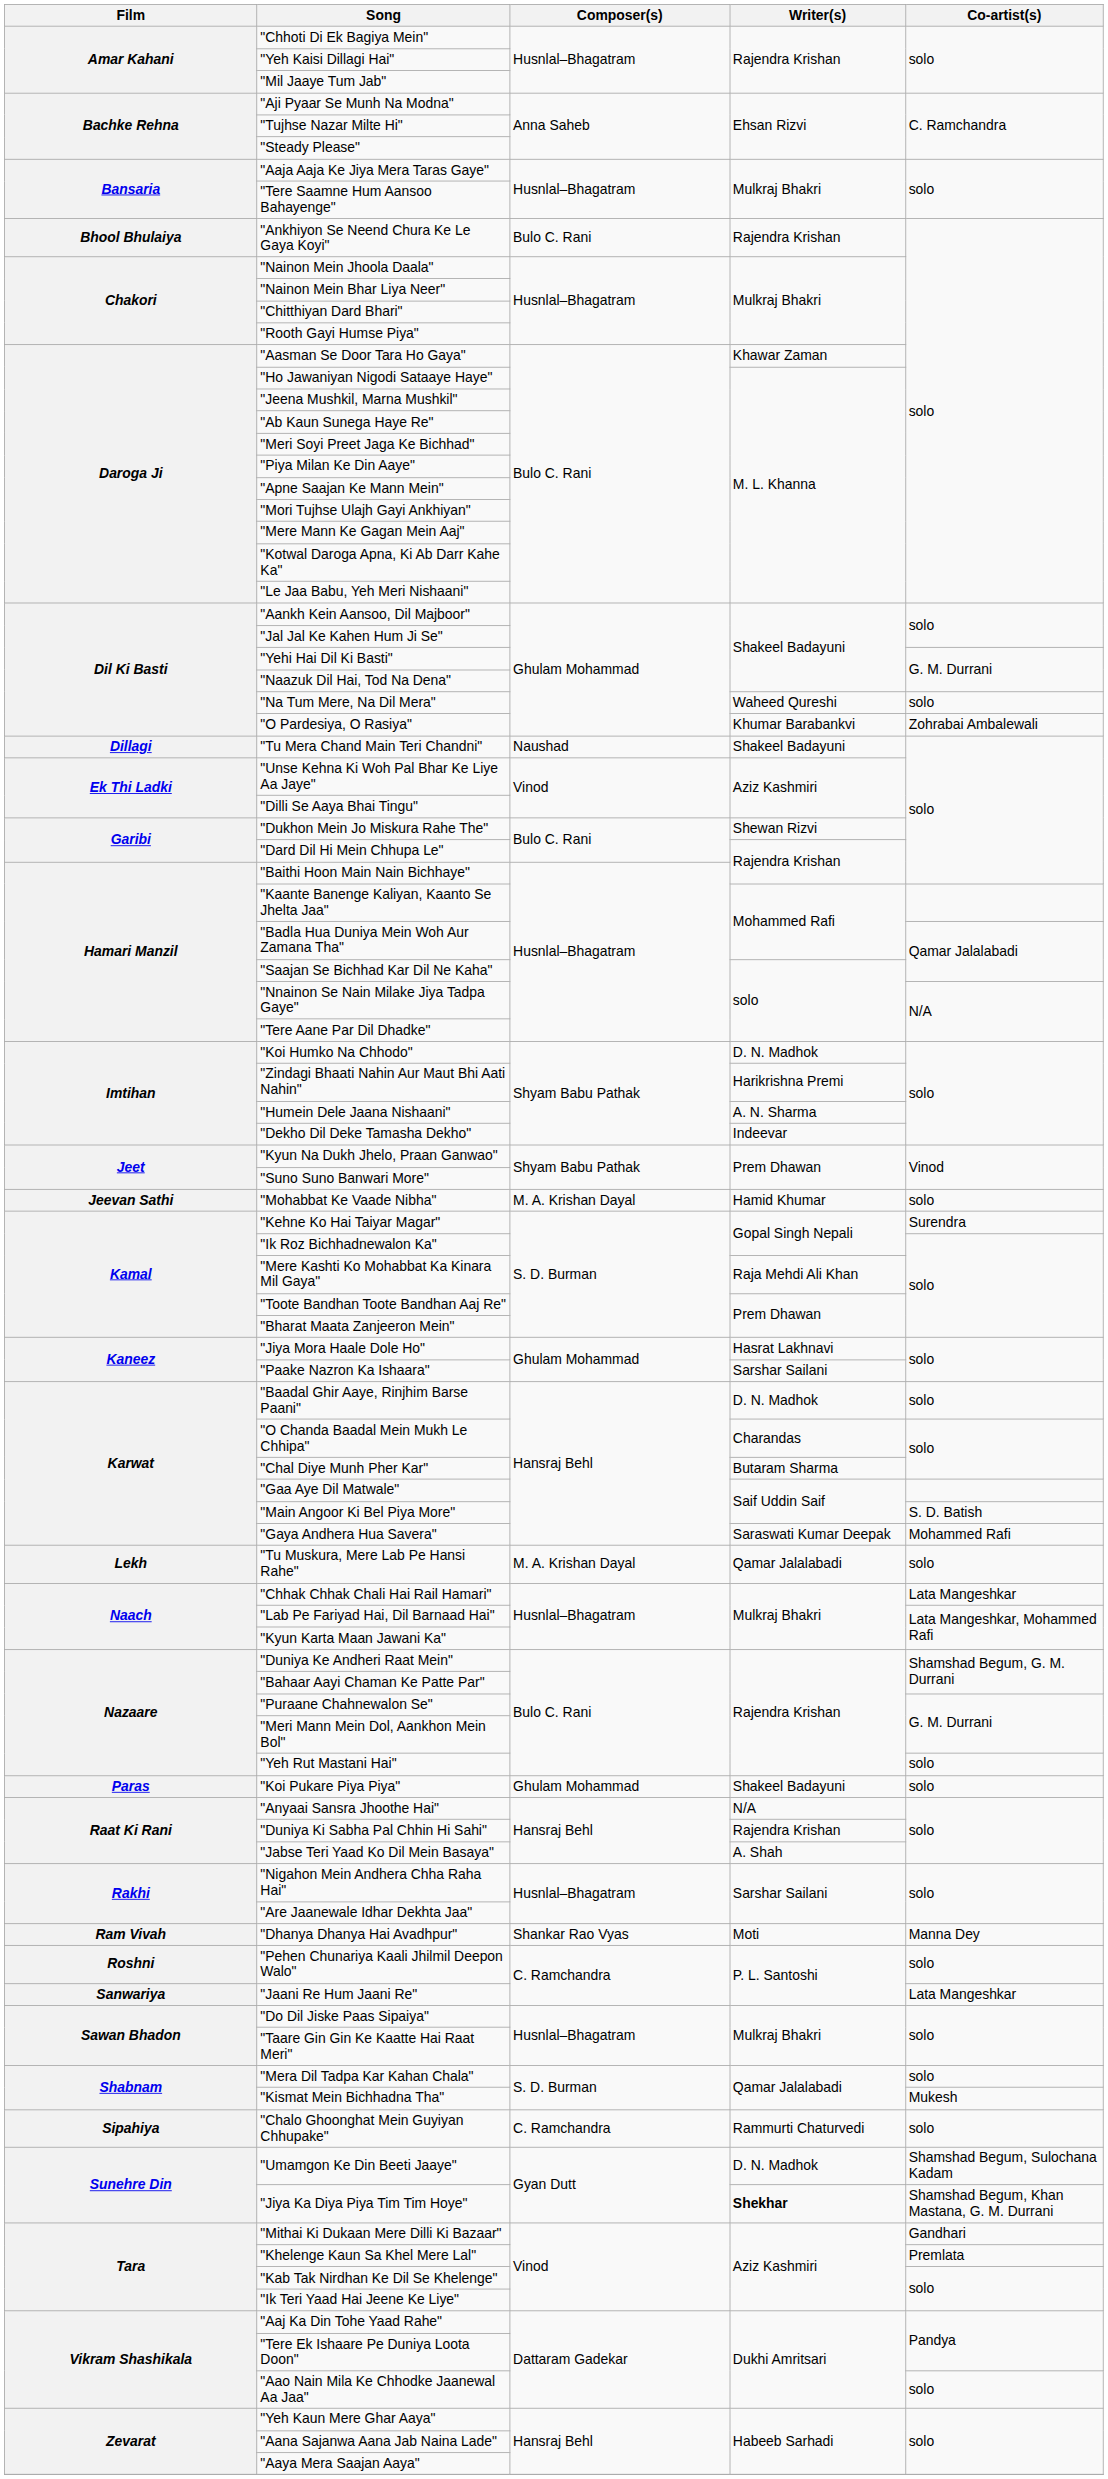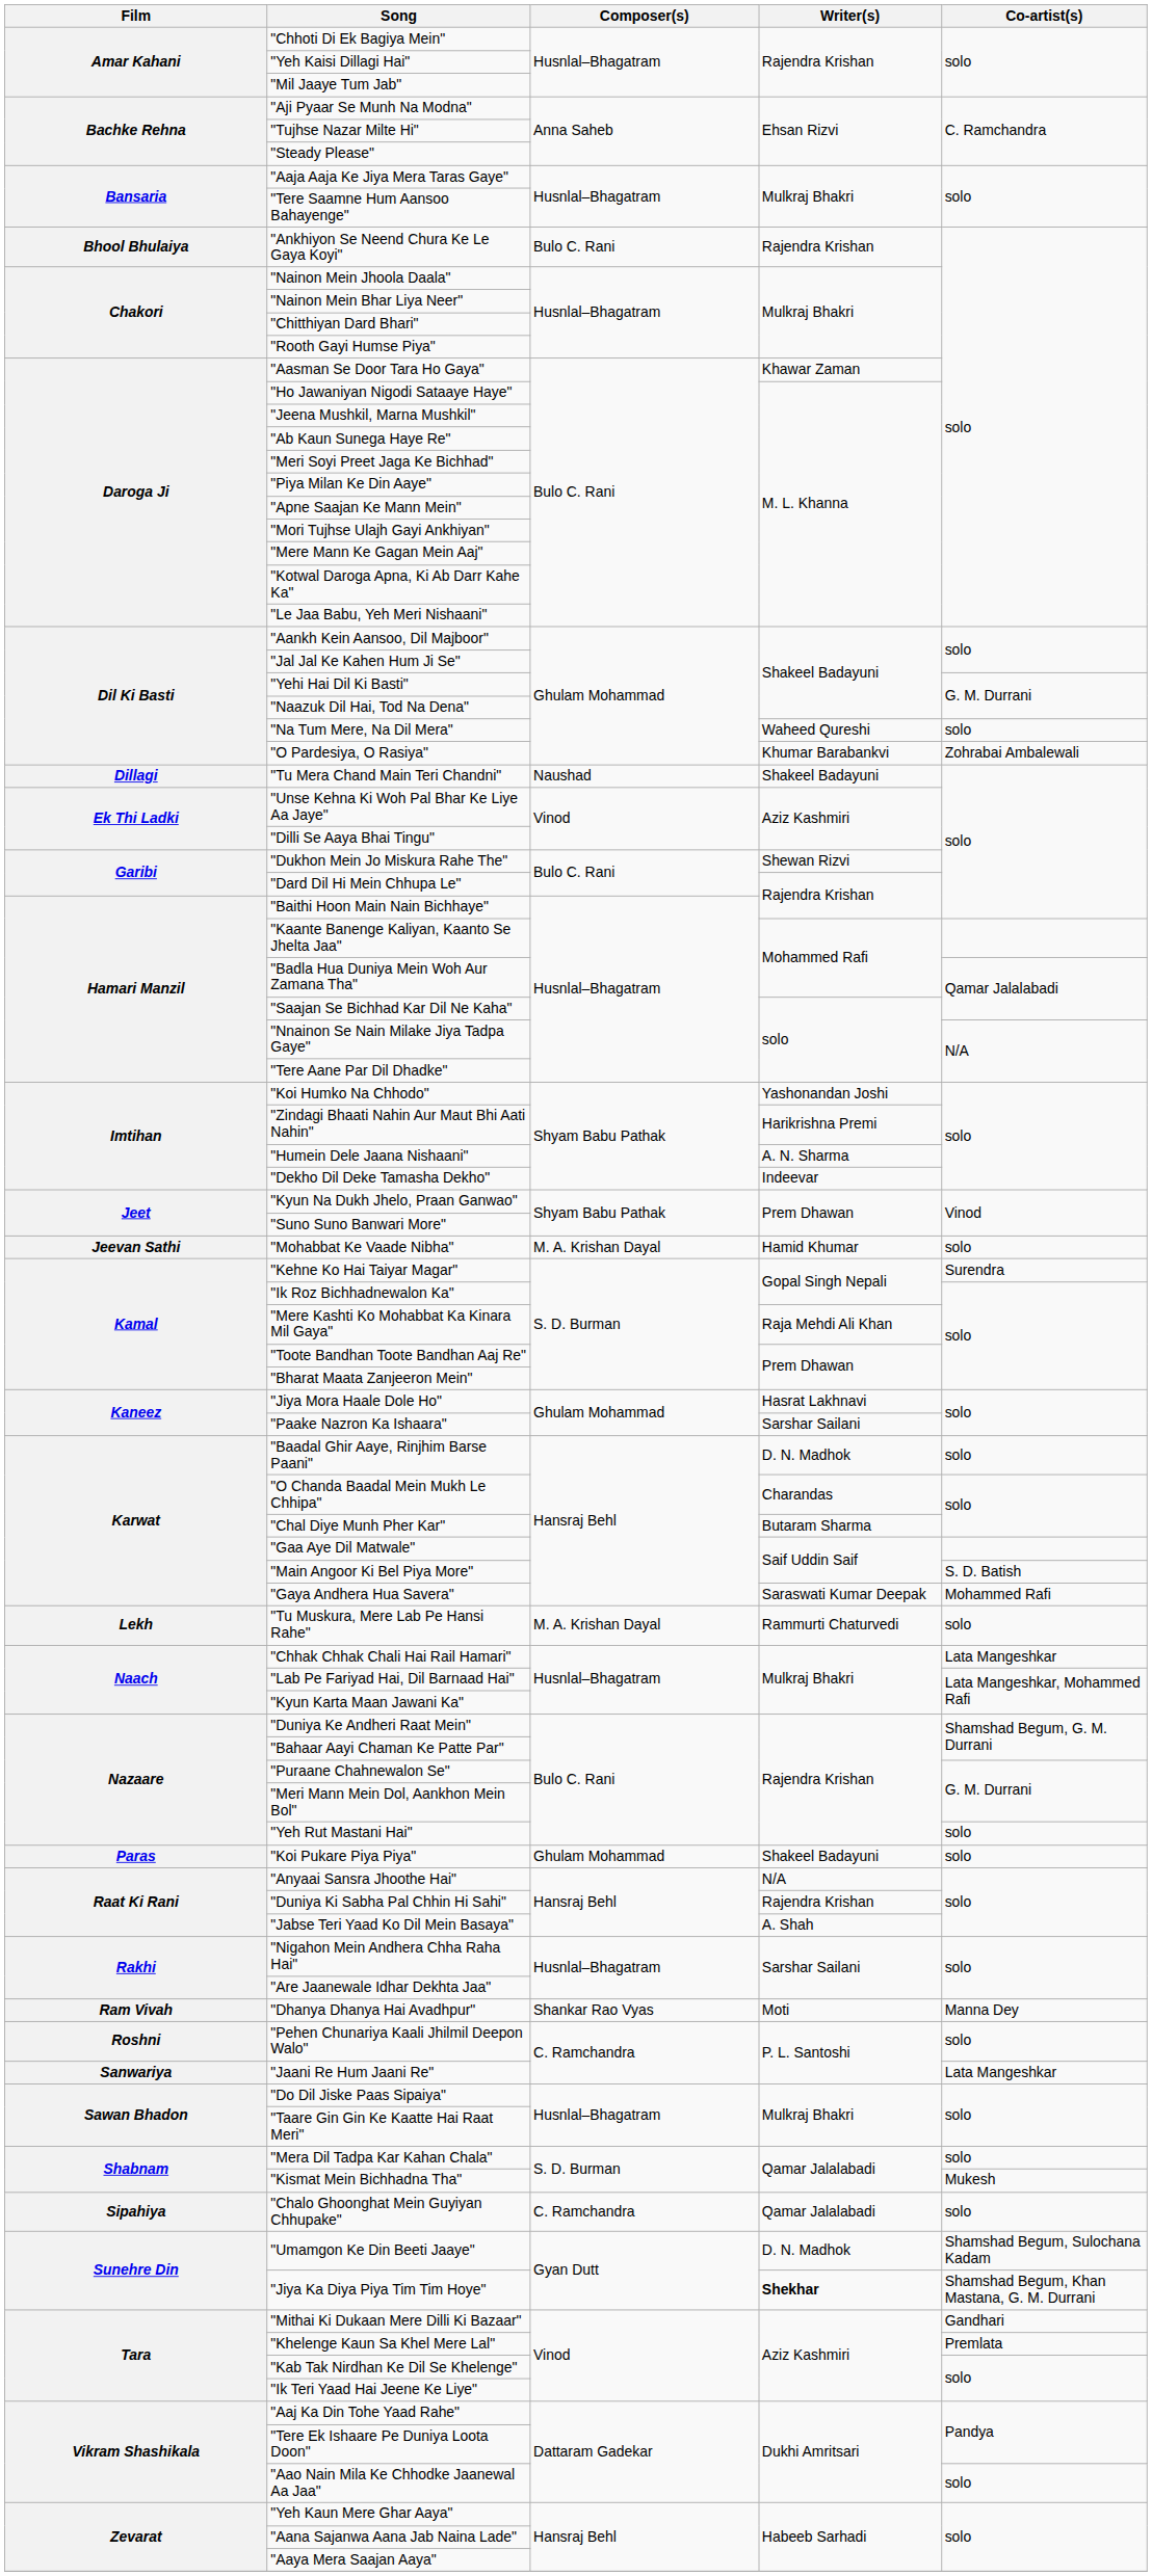"Koi Humko Na Chhodo" | Writer(s): D. N. Madhok -> Yashonandan Joshi
"Tu Muskura, Mere Lab Pe Hansi Rahe" | Writer(s): Qamar Jalalabadi -> Rammurti Chaturvedi
"Chalo Ghoonghat Mein Guyiyan Chhupake" | Writer(s): Rammurti Chaturvedi -> Qamar Jalalabadi
